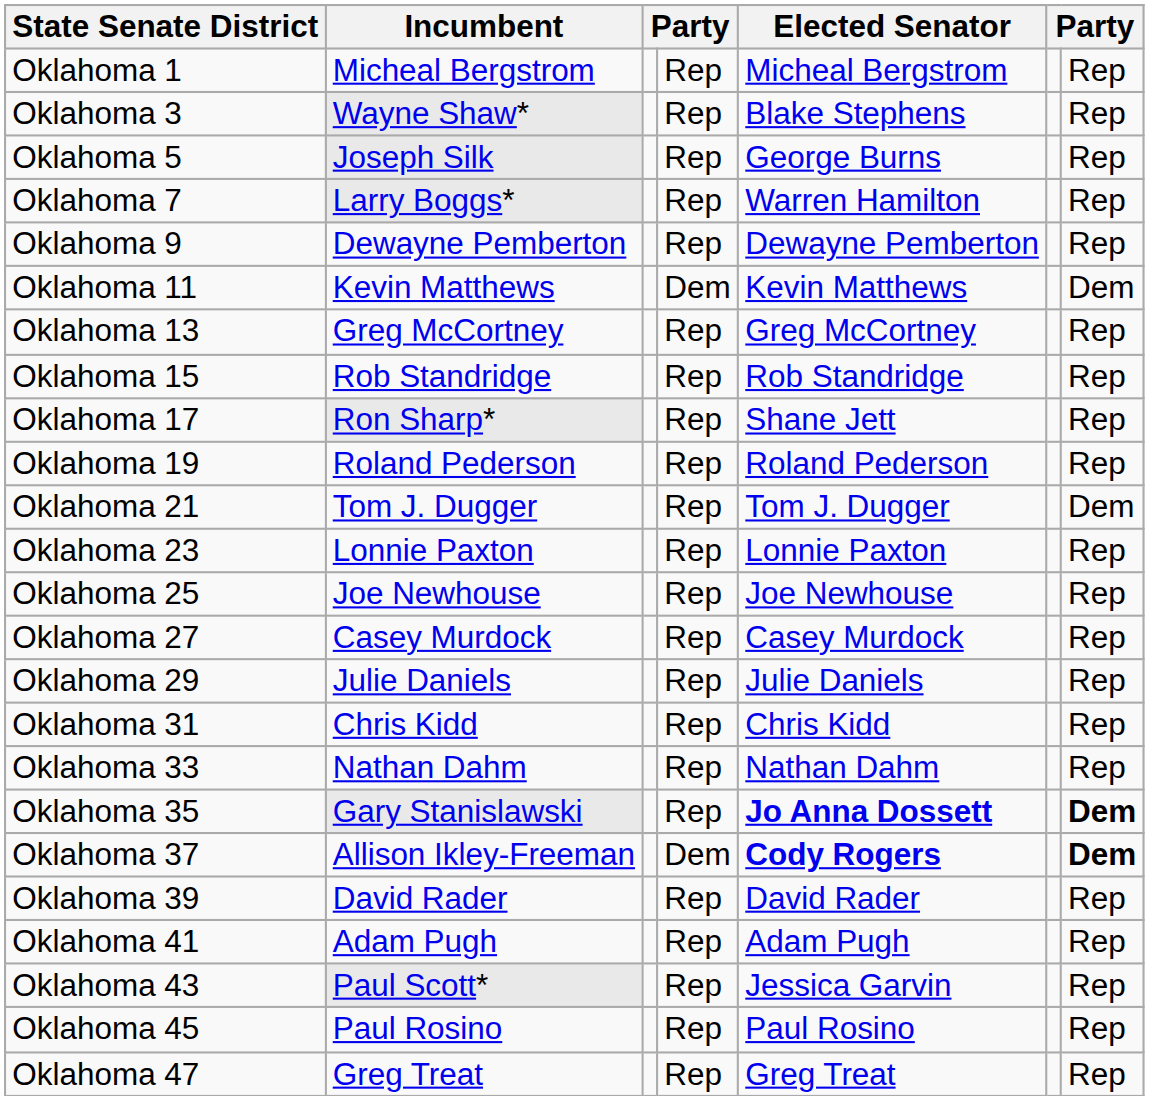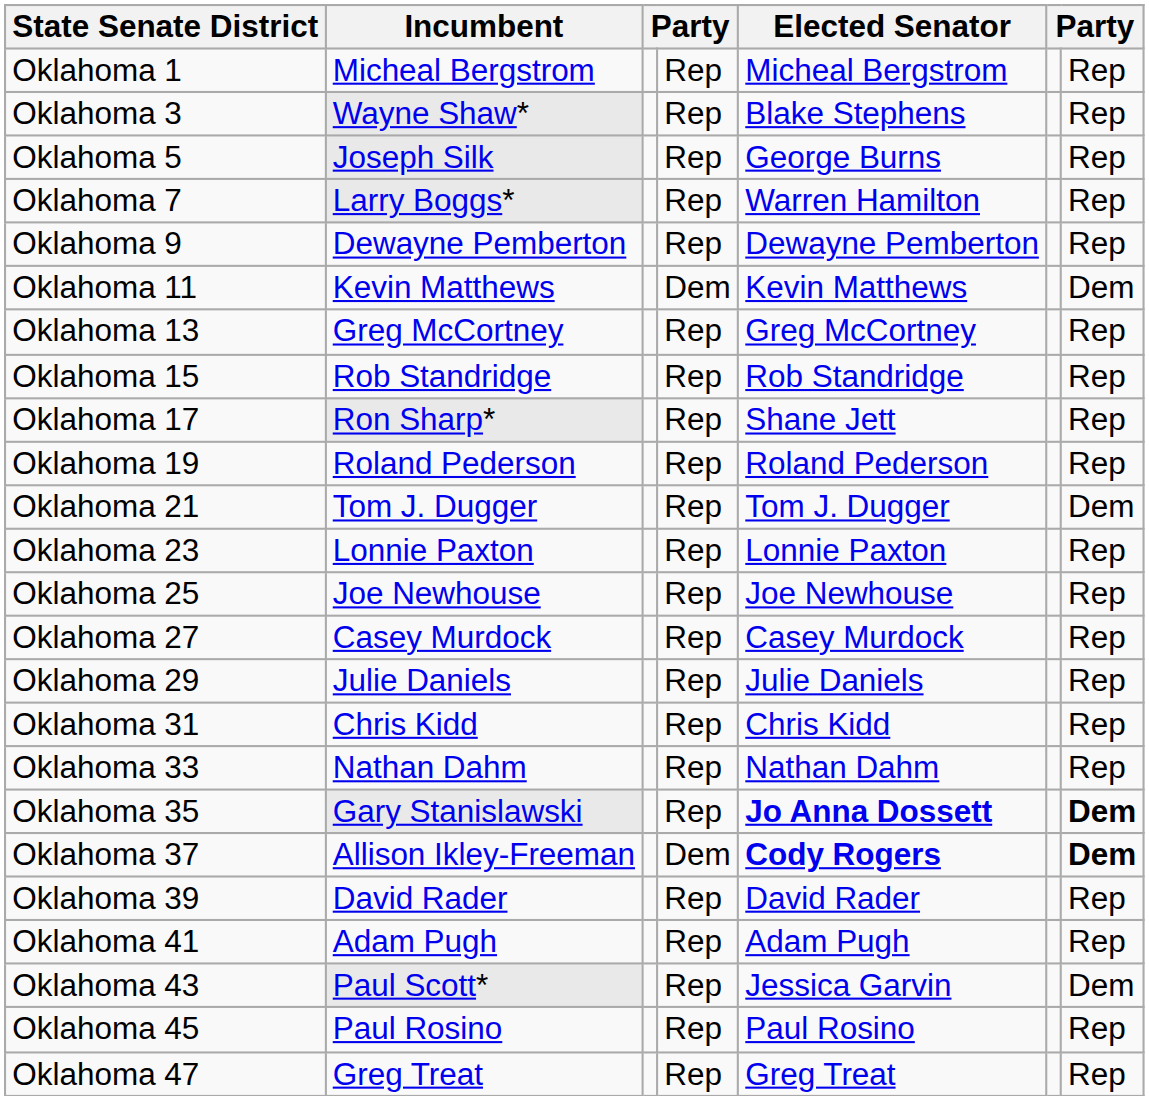Oklahoma 43 | column 7: Rep -> Dem
